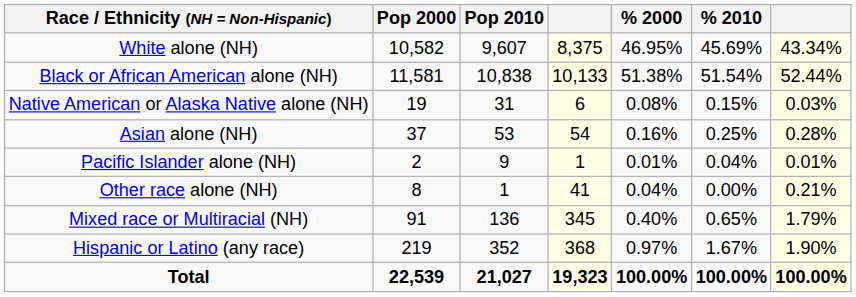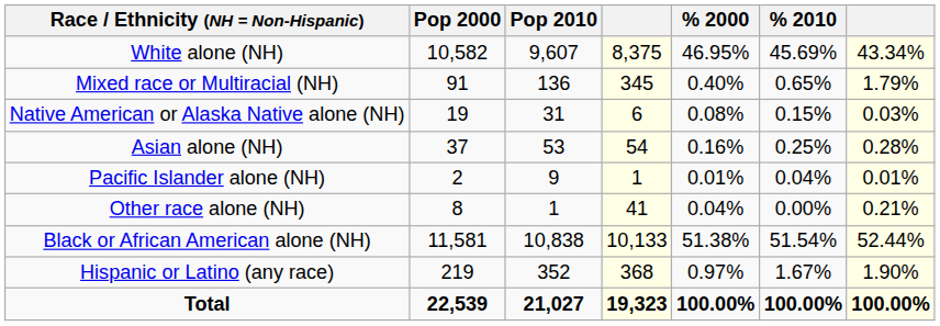rows swapped: Black or African American alone (NH) <-> Mixed race or Multiracial (NH)
